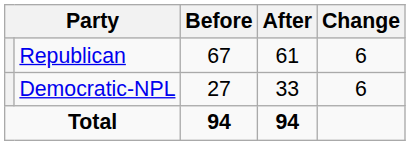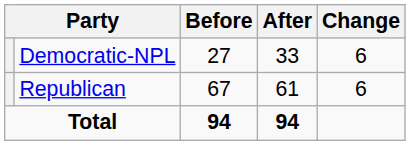rows swapped: Republican <-> Democratic-NPL
